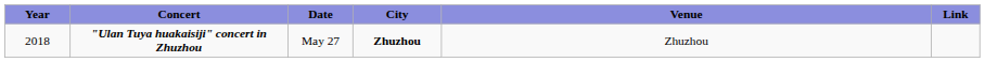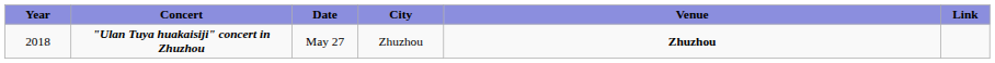"Ulan Tuya huakaisiji" concert in Zhuzhou | City: bold -> normal
"Ulan Tuya huakaisiji" concert in Zhuzhou | Venue: normal -> bold
